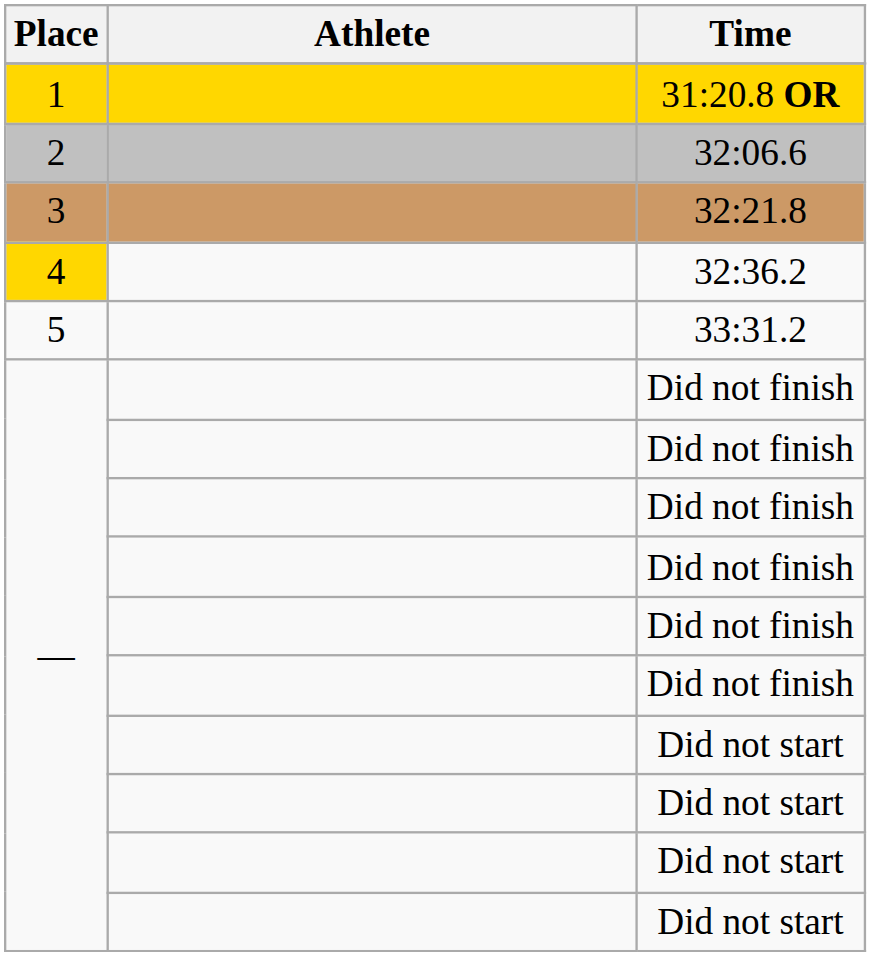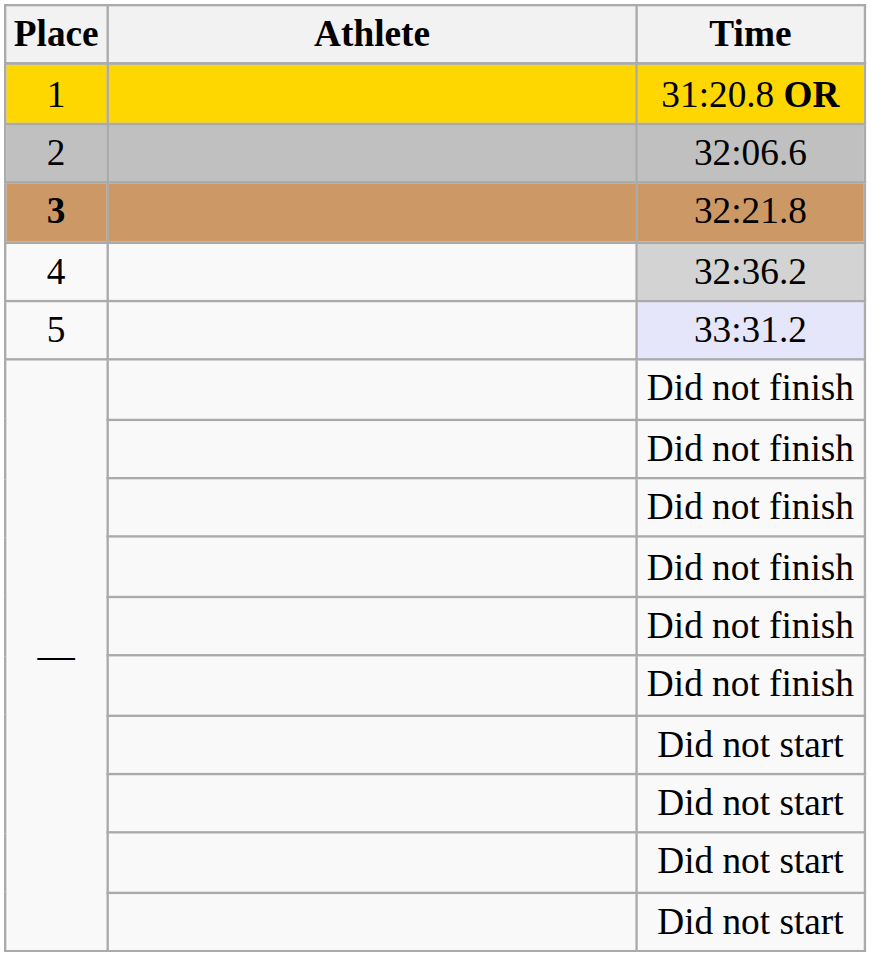32:21.8 | Place: normal -> bold
32:36.2 | Place: gold background -> no background
32:36.2 | Time: no background -> lightgrey background
33:31.2 | Time: no background -> lavender background
